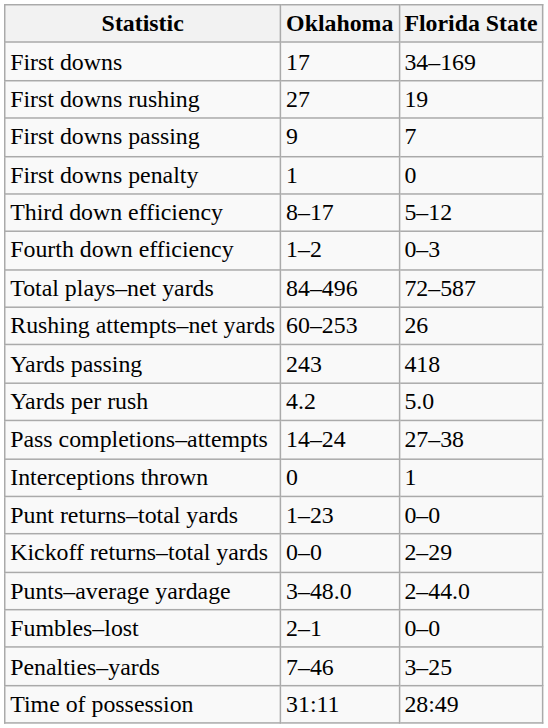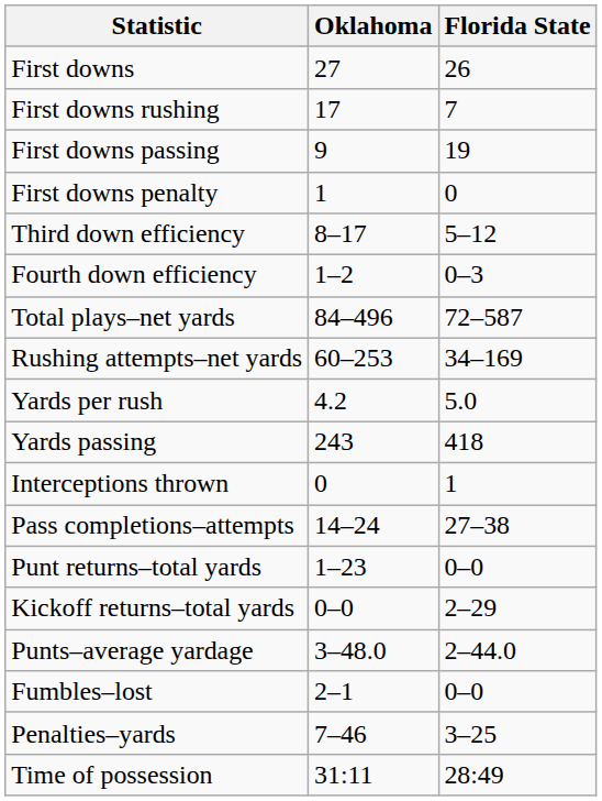First downs | Oklahoma: 17 -> 27
First downs | Florida State: 34–169 -> 26
First downs rushing | Oklahoma: 27 -> 17
First downs rushing | Florida State: 19 -> 7
First downs passing | Florida State: 7 -> 19
Rushing attempts–net yards | Florida State: 26 -> 34–169
rows swapped: Yards per rush <-> Yards passing
rows swapped: Pass completions–attempts <-> Interceptions thrown
